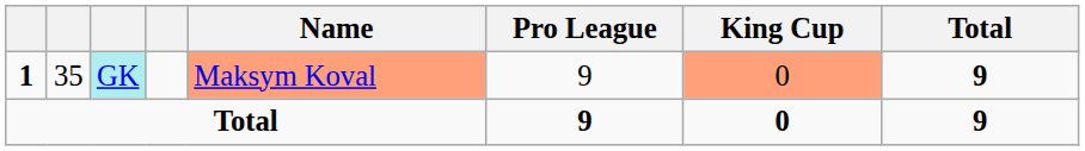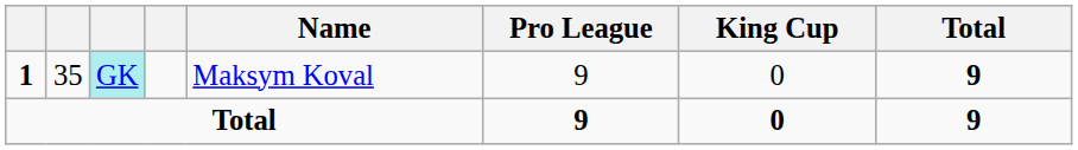1 | Name: lightsalmon background -> no background
1 | King Cup: lightsalmon background -> no background
